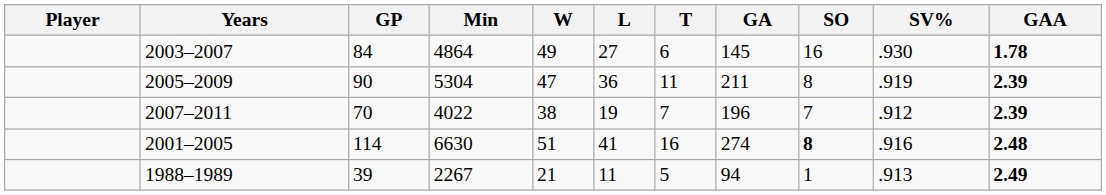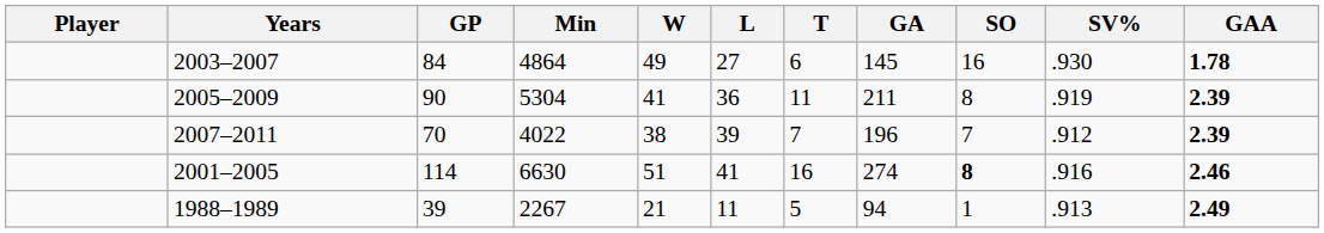2005–2009 | W: 47 -> 41
2007–2011 | L: 19 -> 39
2001–2005 | GAA: 2.48 -> 2.46
